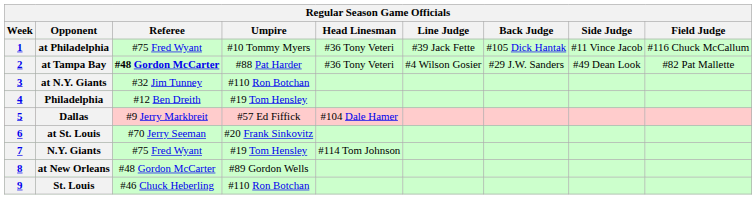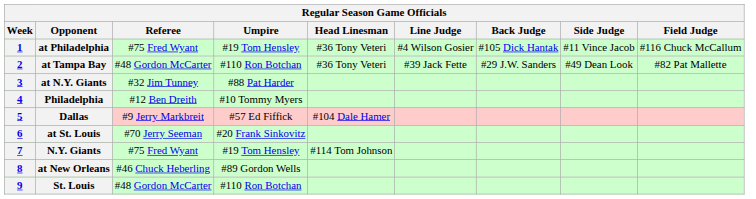at Philadelphia | Umpire: #10 Tommy Myers -> #19 Tom Hensley
at Philadelphia | Line Judge: #39 Jack Fette -> #4 Wilson Gosier
at Tampa Bay | Referee: bold -> normal
at Tampa Bay | Umpire: #88 Pat Harder -> #110 Ron Botchan
at Tampa Bay | Line Judge: #4 Wilson Gosier -> #39 Jack Fette
at N.Y. Giants | Umpire: #110 Ron Botchan -> #88 Pat Harder
Philadelphia | Umpire: #19 Tom Hensley -> #10 Tommy Myers
at New Orleans | Referee: #48 Gordon McCarter -> #46 Chuck Heberling
St. Louis | Referee: #46 Chuck Heberling -> #48 Gordon McCarter
